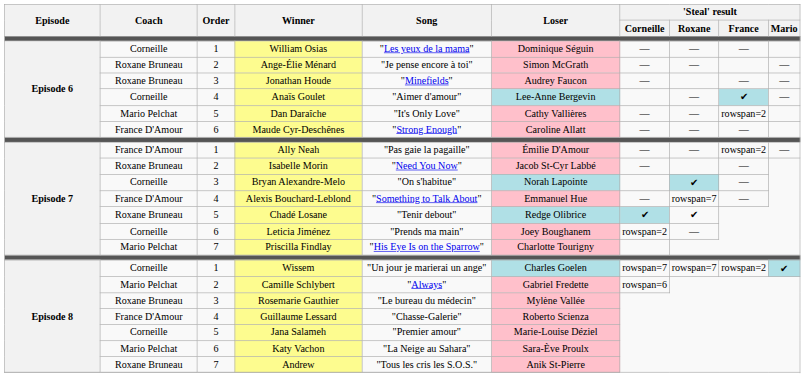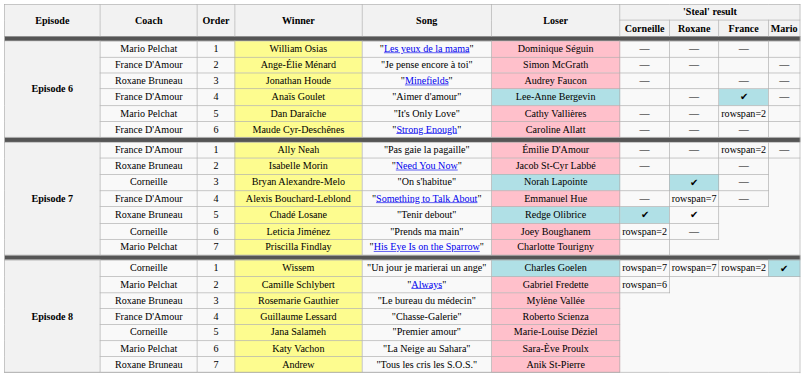William Osias | Coach: Corneille -> Mario Pelchat
Ange-Élie Ménard | Coach: Roxane Bruneau -> France D'Amour
Anaïs Goulet | Coach: Corneille -> France D'Amour
